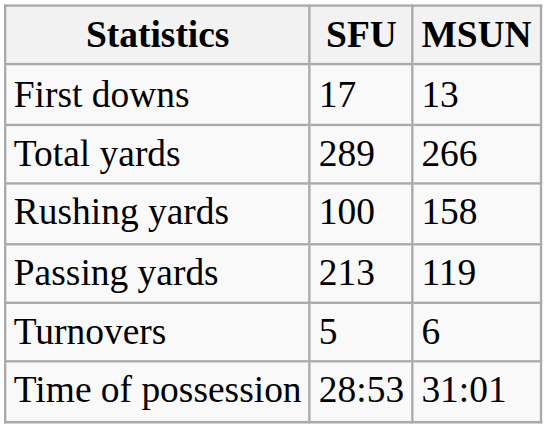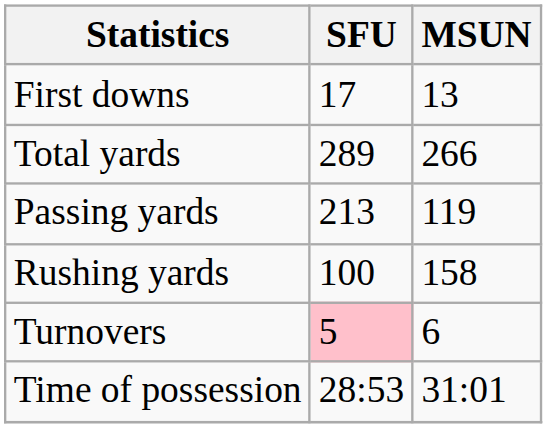rows swapped: Rushing yards <-> Passing yards
Turnovers | SFU: no background -> pink background
